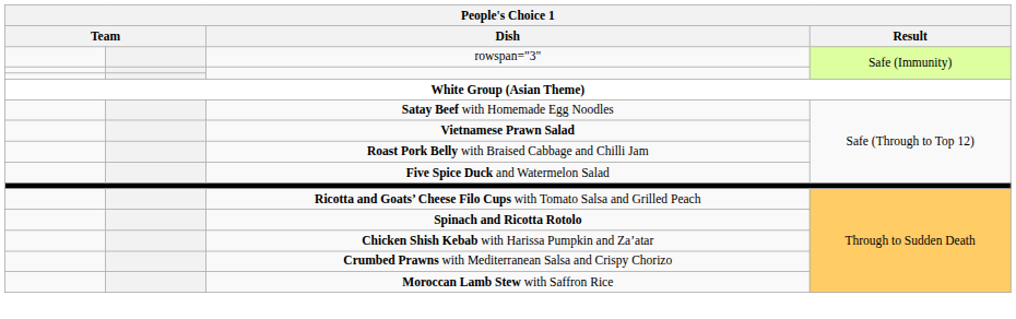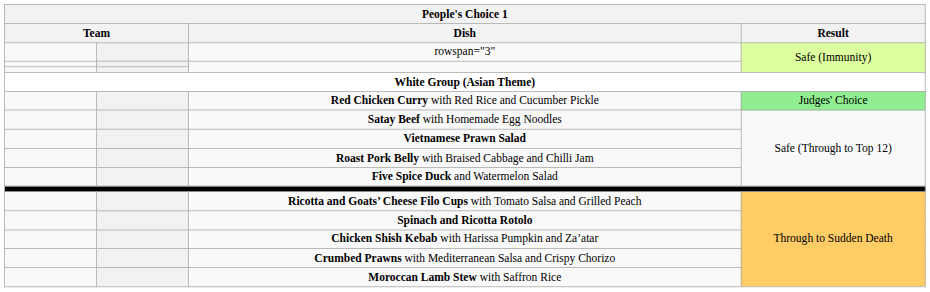+ row: Red Chicken Curry with Red Rice and Cucumber Pickle | Judges' Choice
